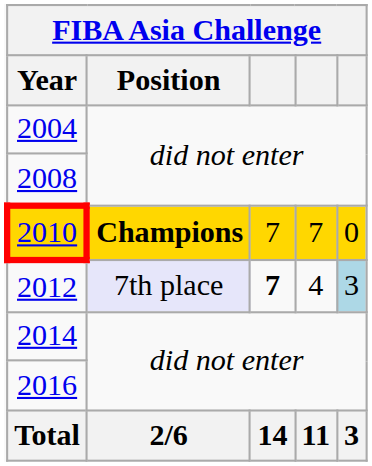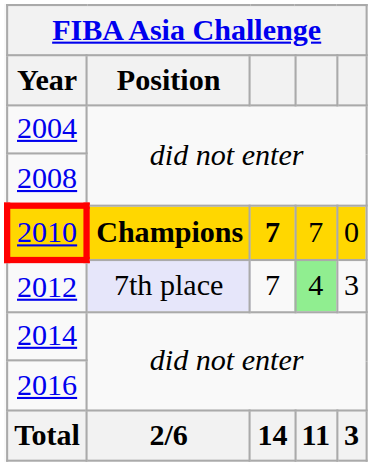2010 | column 3: normal -> bold
2012 | column 3: bold -> normal
2012 | column 4: no background -> lightgreen background
2012 | column 5: lightblue background -> no background
